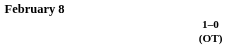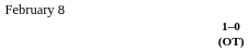February 8 | column 1: bold -> normal
